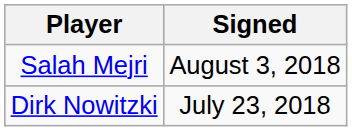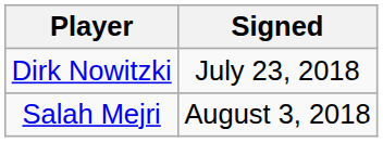rows swapped: Dirk Nowitzki <-> Salah Mejri
